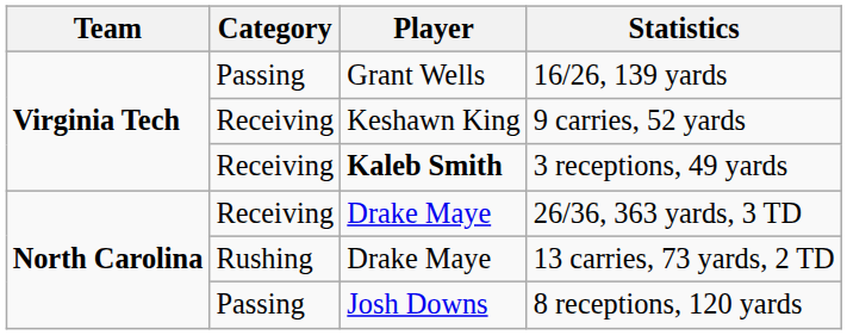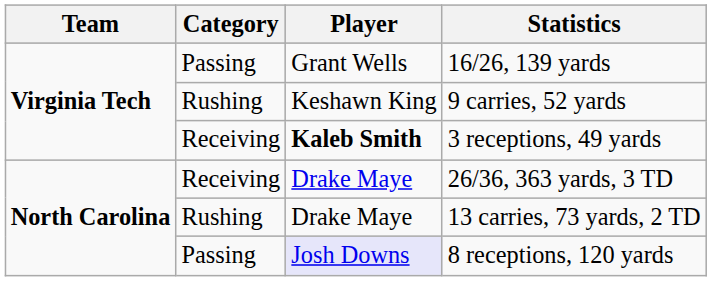9 carries, 52 yards | Category: Receiving -> Rushing
8 receptions, 120 yards | Player: no background -> lavender background
